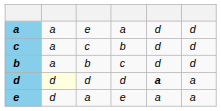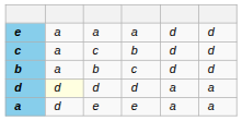row 2 | column 1: a -> e
row 2 | column 3: e -> a
row 5 | column 5: bold -> normal
row 6 | column 1: e -> a
row 6 | column 3: a -> e
